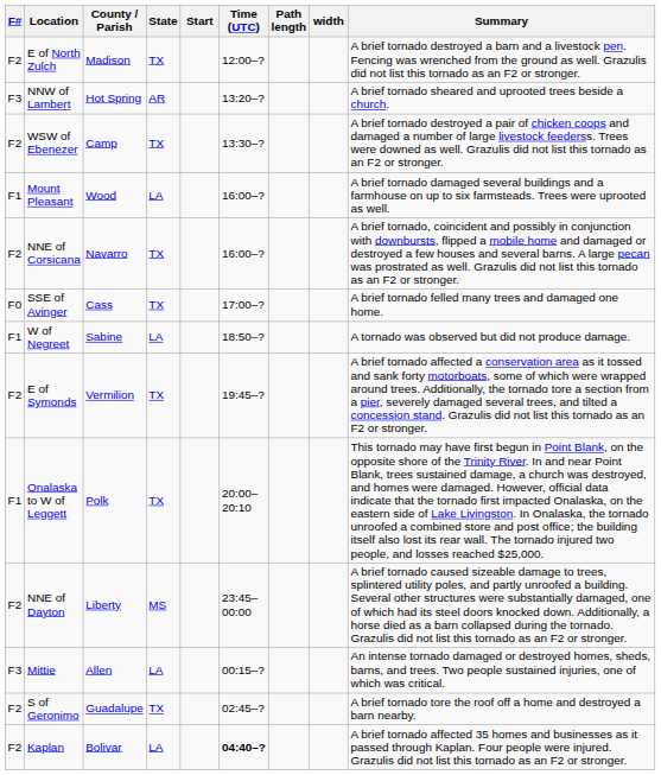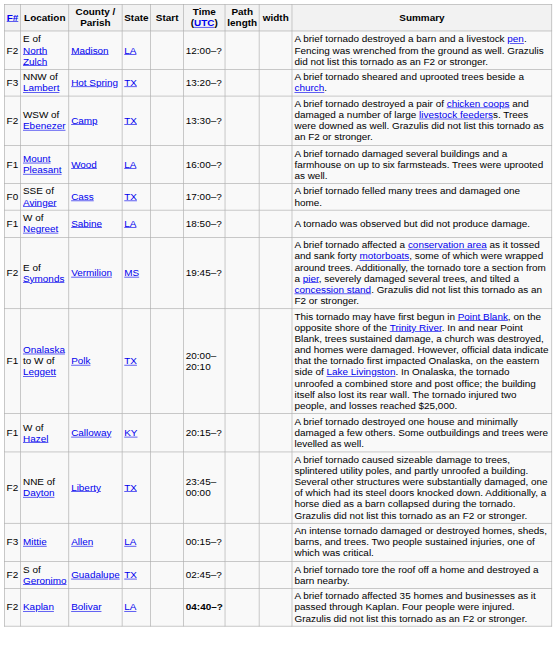E of North Zulch | State: TX -> LA
NNW of Lambert | State: AR -> TX
- row: F2 | NNE of Corsicana | Navarro | TX | 16:00–? | A brief tornado, coincident and possibly in conjunction with downbursts, flipped a mobile home and damaged or destroyed a few houses and several barns. A large pecan was prostrated as well. Grazulis did not list this tornado as an F2 or stronger.
E of Symonds | State: TX -> MS
+ row: F1 | W of Hazel | Calloway | KY | 20:15–? | A brief tornado destroyed one house and minimally damaged a few others. Some outbuildings and trees were levelled as well.
NNE of Dayton | State: MS -> TX
